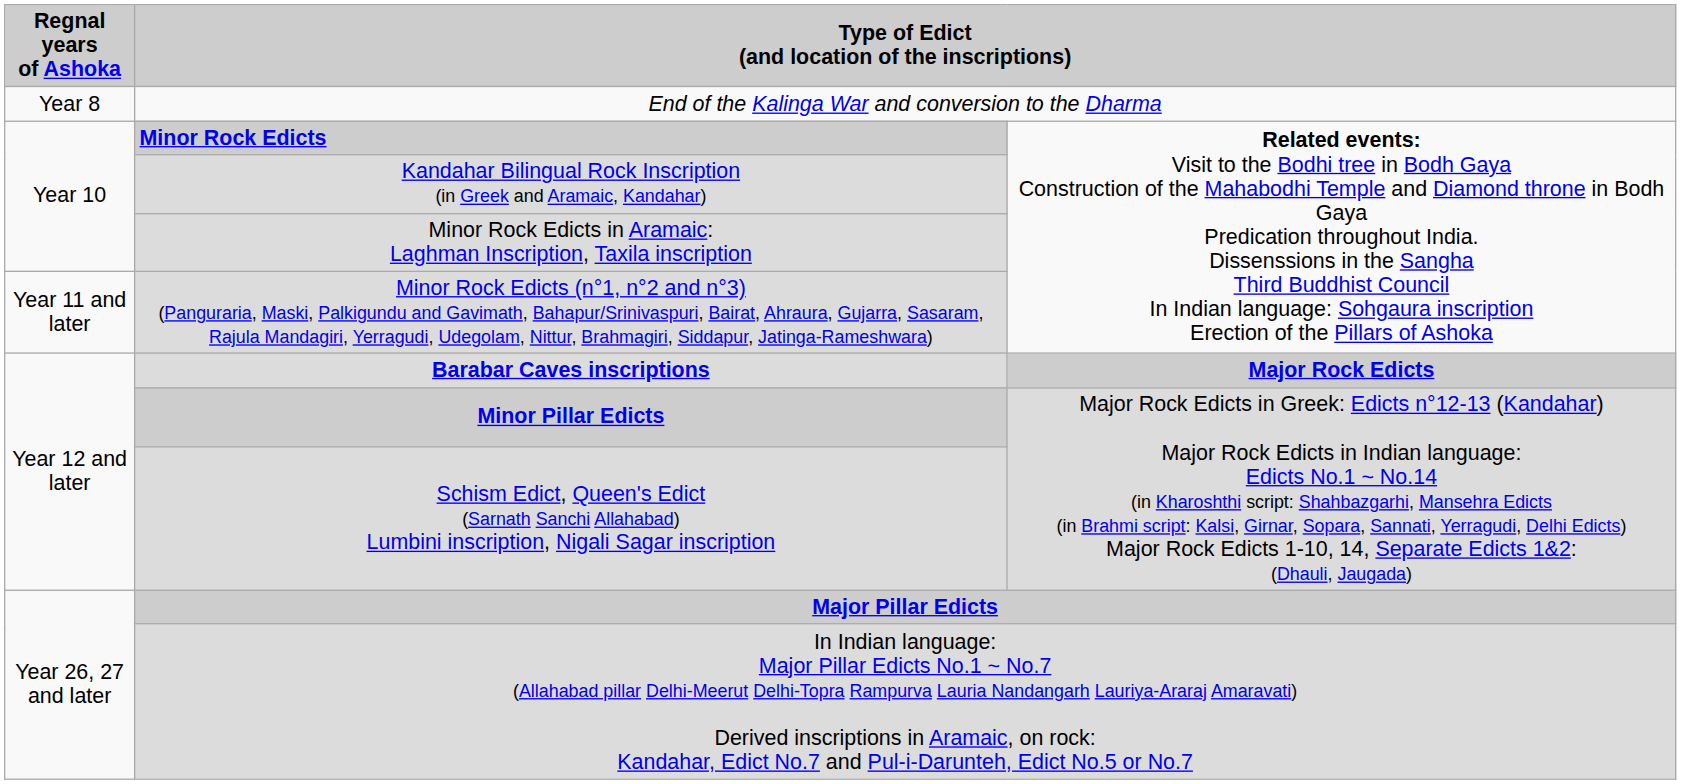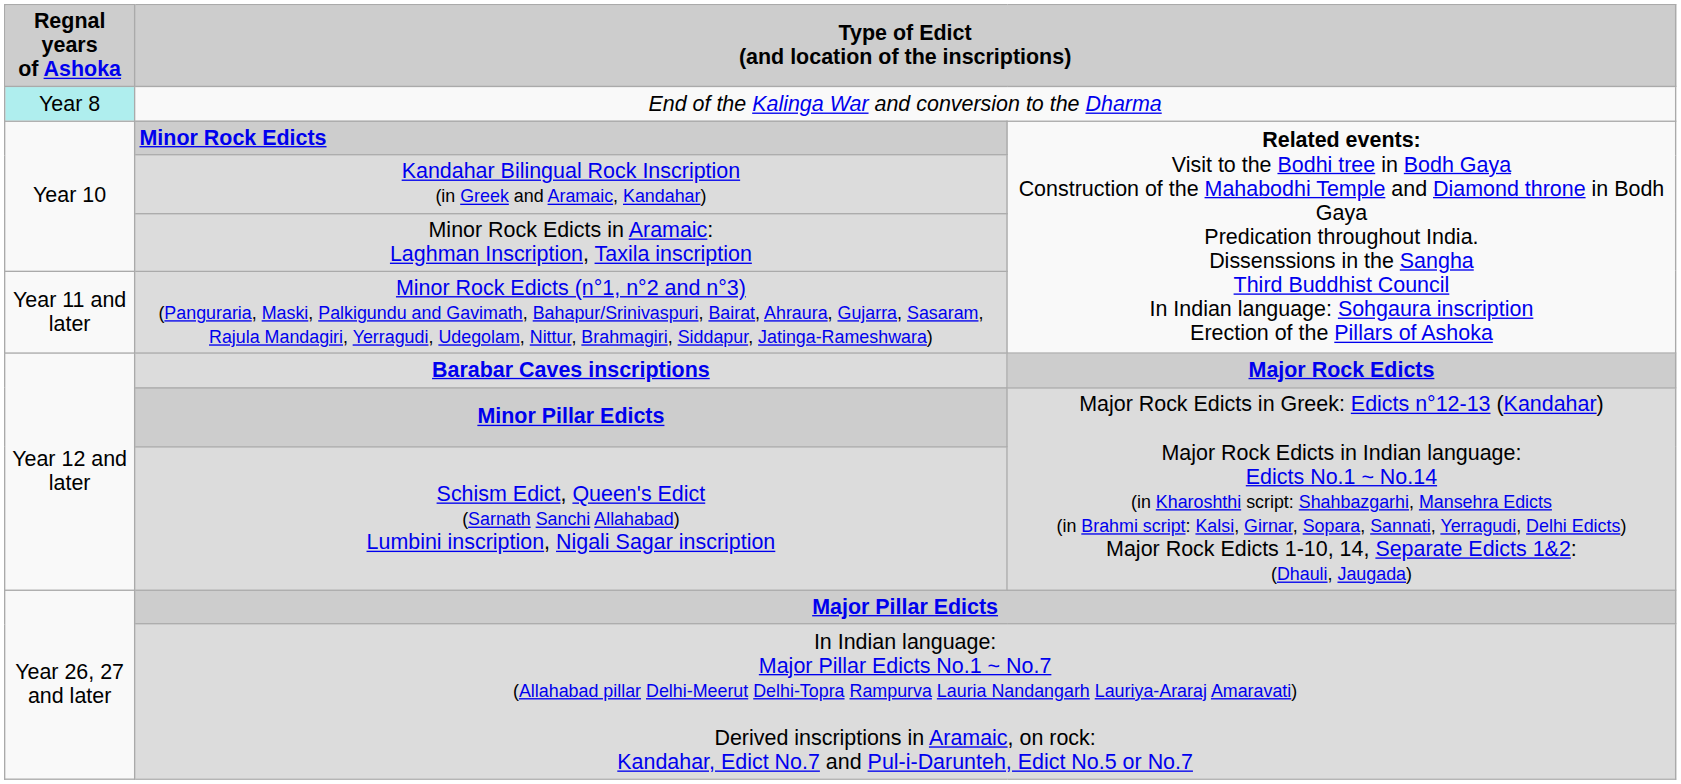End of the Kalinga War and conversion to the Dharma | Regnal years of Ashoka: no background -> paleturquoise background
